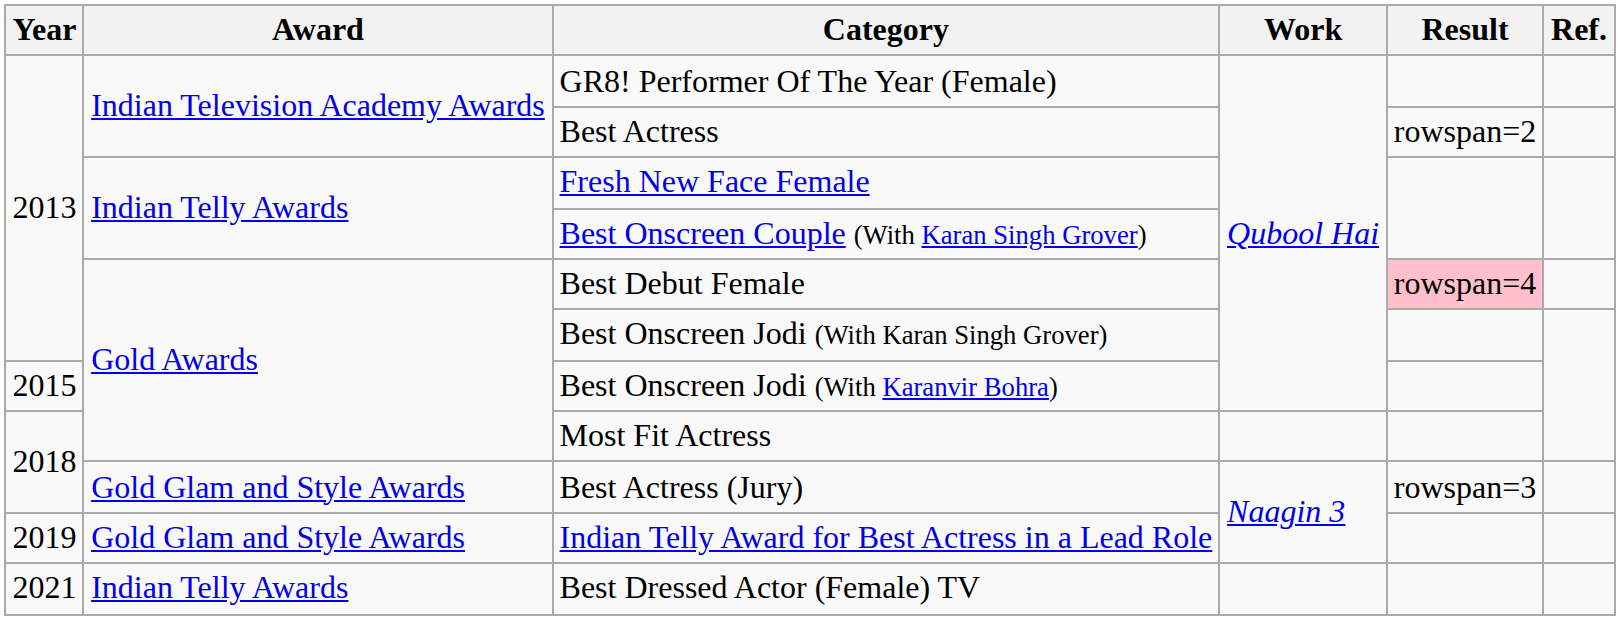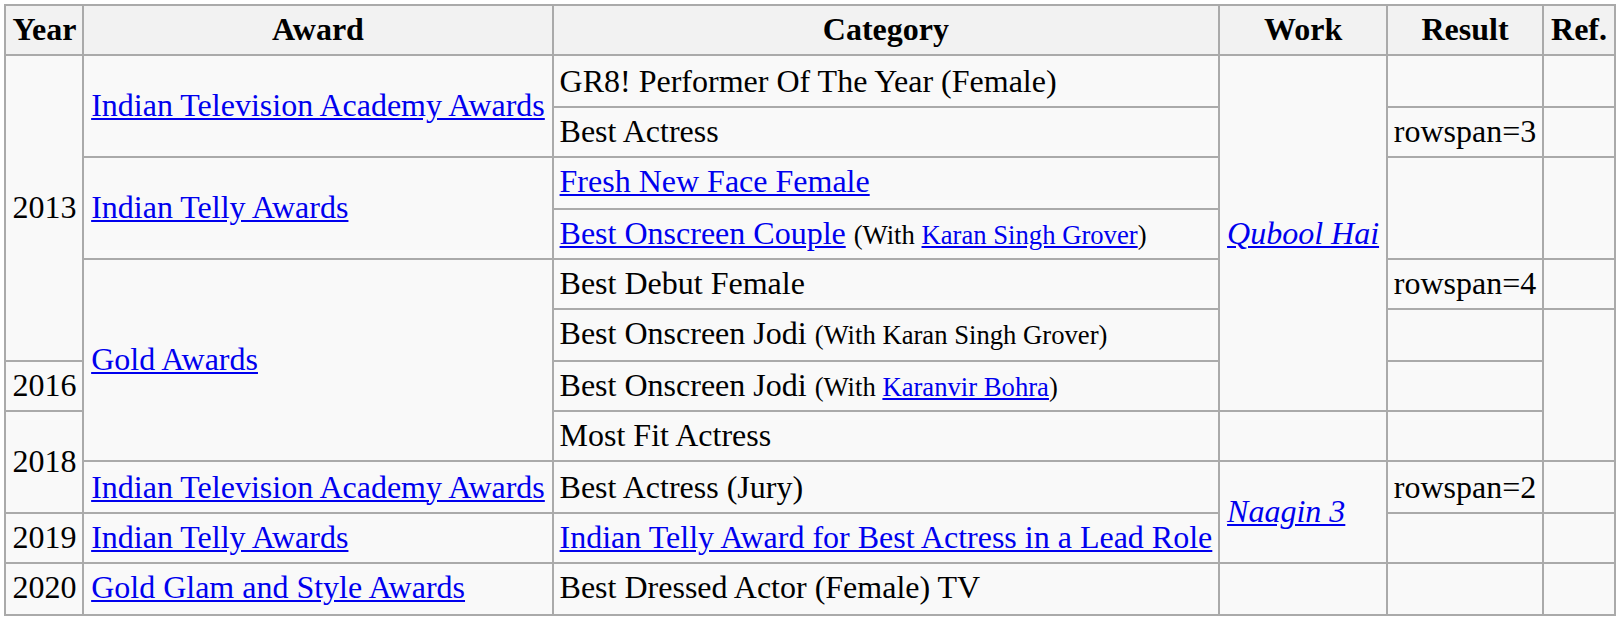Best Actress | Result: rowspan=2 -> rowspan=3
Best Debut Female | Result: pink background -> no background
Best Onscreen Jodi (With Karanvir Bohra) | Year: 2015 -> 2016
Best Actress (Jury) | Award: Gold Glam and Style Awards -> Indian Television Academy Awards
Best Actress (Jury) | Result: rowspan=3 -> rowspan=2
Indian Telly Award for Best Actress in a Lead Role | Award: Gold Glam and Style Awards -> Indian Telly Awards
Best Dressed Actor (Female) TV | Year: 2021 -> 2020
Best Dressed Actor (Female) TV | Award: Indian Telly Awards -> Gold Glam and Style Awards
